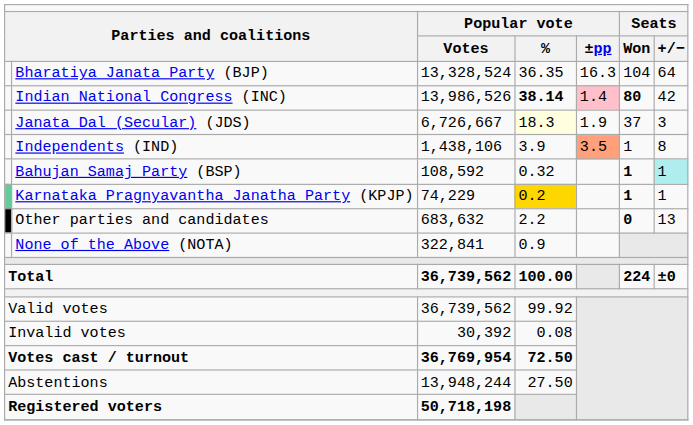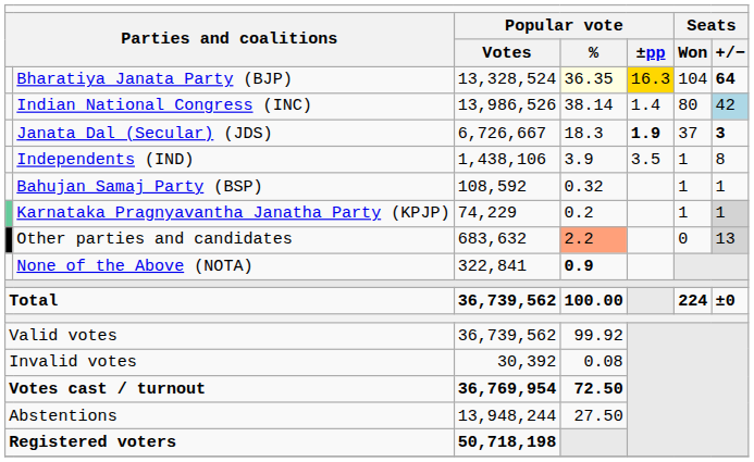Bharatiya Janata Party (BJP) | column 4: no background -> lightyellow background
Bharatiya Janata Party (BJP) | column 5: no background -> gold background
Bharatiya Janata Party (BJP) | column 7: normal -> bold
Indian National Congress (INC) | column 4: bold -> normal
Indian National Congress (INC) | column 5: pink background -> no background
Indian National Congress (INC) | column 6: bold -> normal
Indian National Congress (INC) | column 7: no background -> lightblue background
Janata Dal (Secular) (JDS) | column 4: lightyellow background -> no background
Janata Dal (Secular) (JDS) | column 5: normal -> bold
Janata Dal (Secular) (JDS) | column 7: normal -> bold
Independents (IND) | column 5: lightsalmon background -> no background
Bahujan Samaj Party (BSP) | column 6: bold -> normal
Bahujan Samaj Party (BSP) | column 7: paleturquoise background -> no background
Karnataka Pragnyavantha Janatha Party (KPJP) | column 4: gold background -> no background
Karnataka Pragnyavantha Janatha Party (KPJP) | column 6: bold -> normal
Karnataka Pragnyavantha Janatha Party (KPJP) | column 7: no background -> lightgrey background
Other parties and candidates | column 4: no background -> lightsalmon background
Other parties and candidates | column 6: bold -> normal
Other parties and candidates | column 7: no background -> lightgrey background
None of the Above (NOTA) | column 4: normal -> bold
